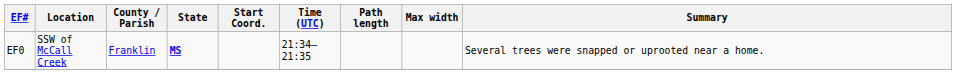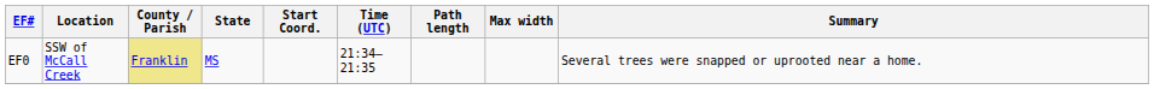EF0 | County / Parish: no background -> khaki background
EF0 | State: bold -> normal
